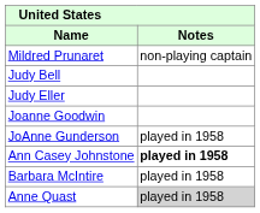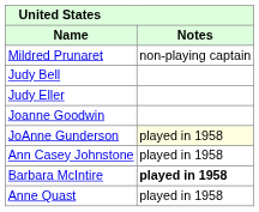JoAnne Gunderson | Notes: no background -> lightyellow background
Ann Casey Johnstone | Notes: bold -> normal
Barbara McIntire | Notes: normal -> bold
Anne Quast | Notes: lightgrey background -> no background
